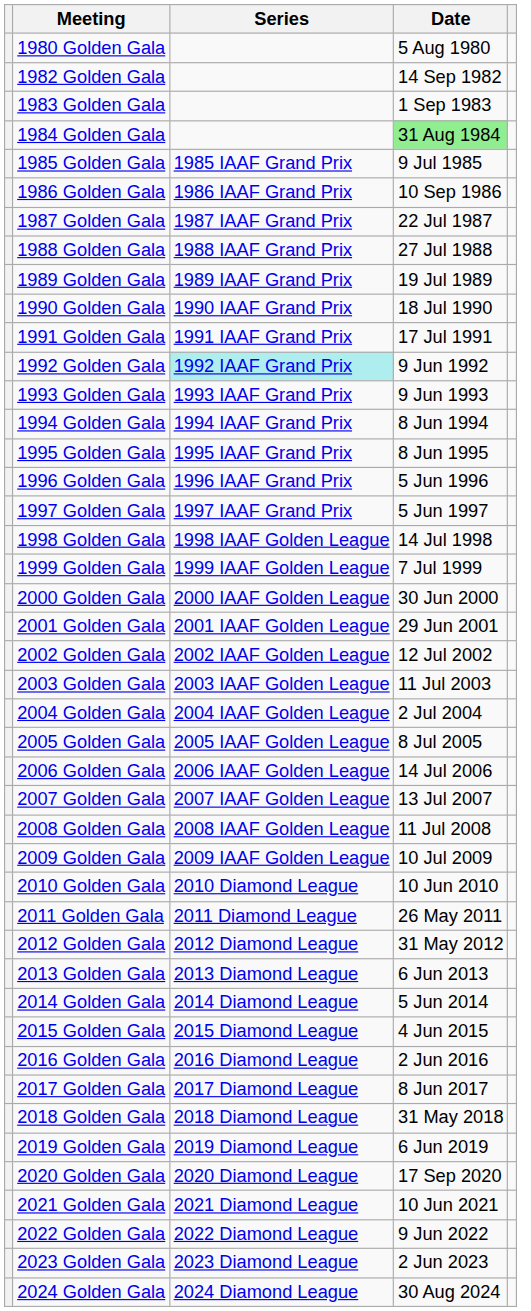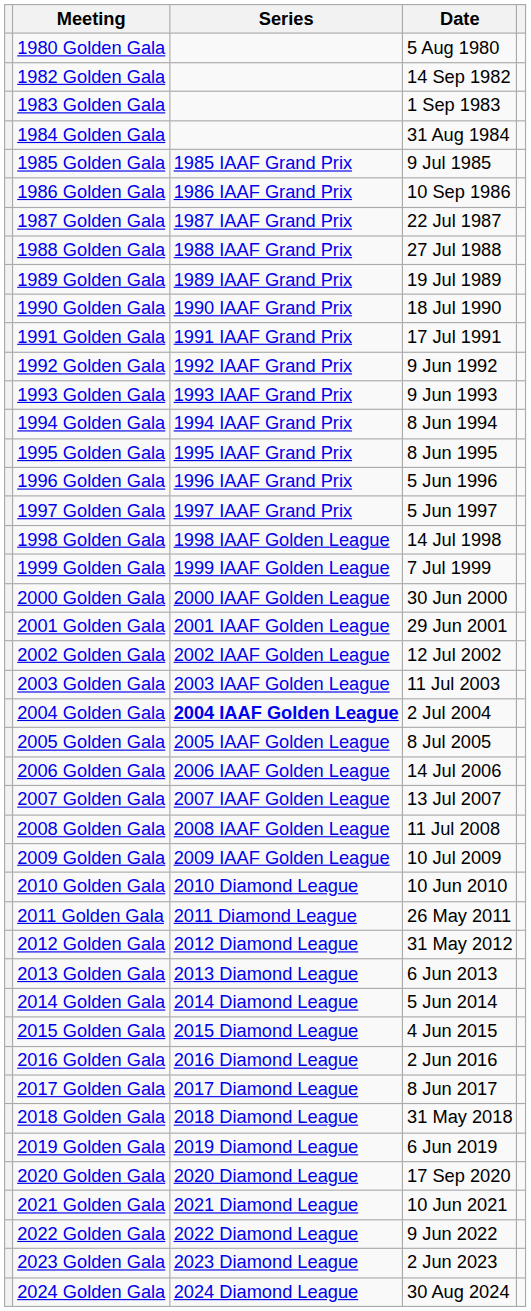1984 Golden Gala | Date: lightgreen background -> no background
1992 Golden Gala | Series: paleturquoise background -> no background
2004 Golden Gala | Series: normal -> bold
